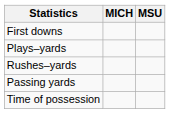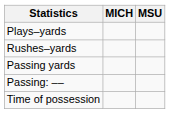- row: First downs
+ row: Passing: ––
